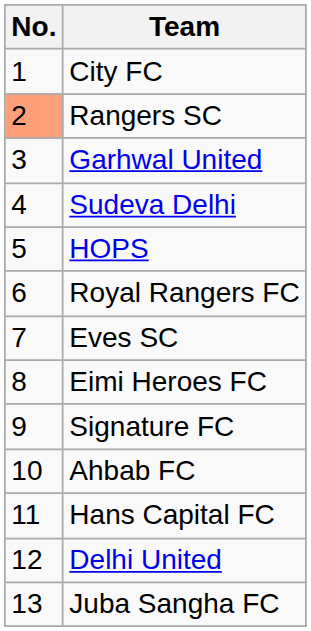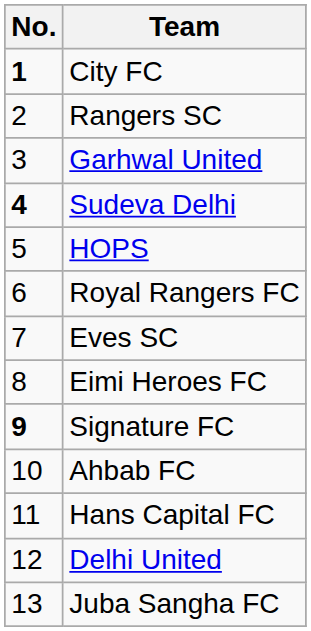City FC | No.: normal -> bold
Rangers SC | No.: lightsalmon background -> no background
Sudeva Delhi | No.: normal -> bold
Signature FC | No.: normal -> bold
